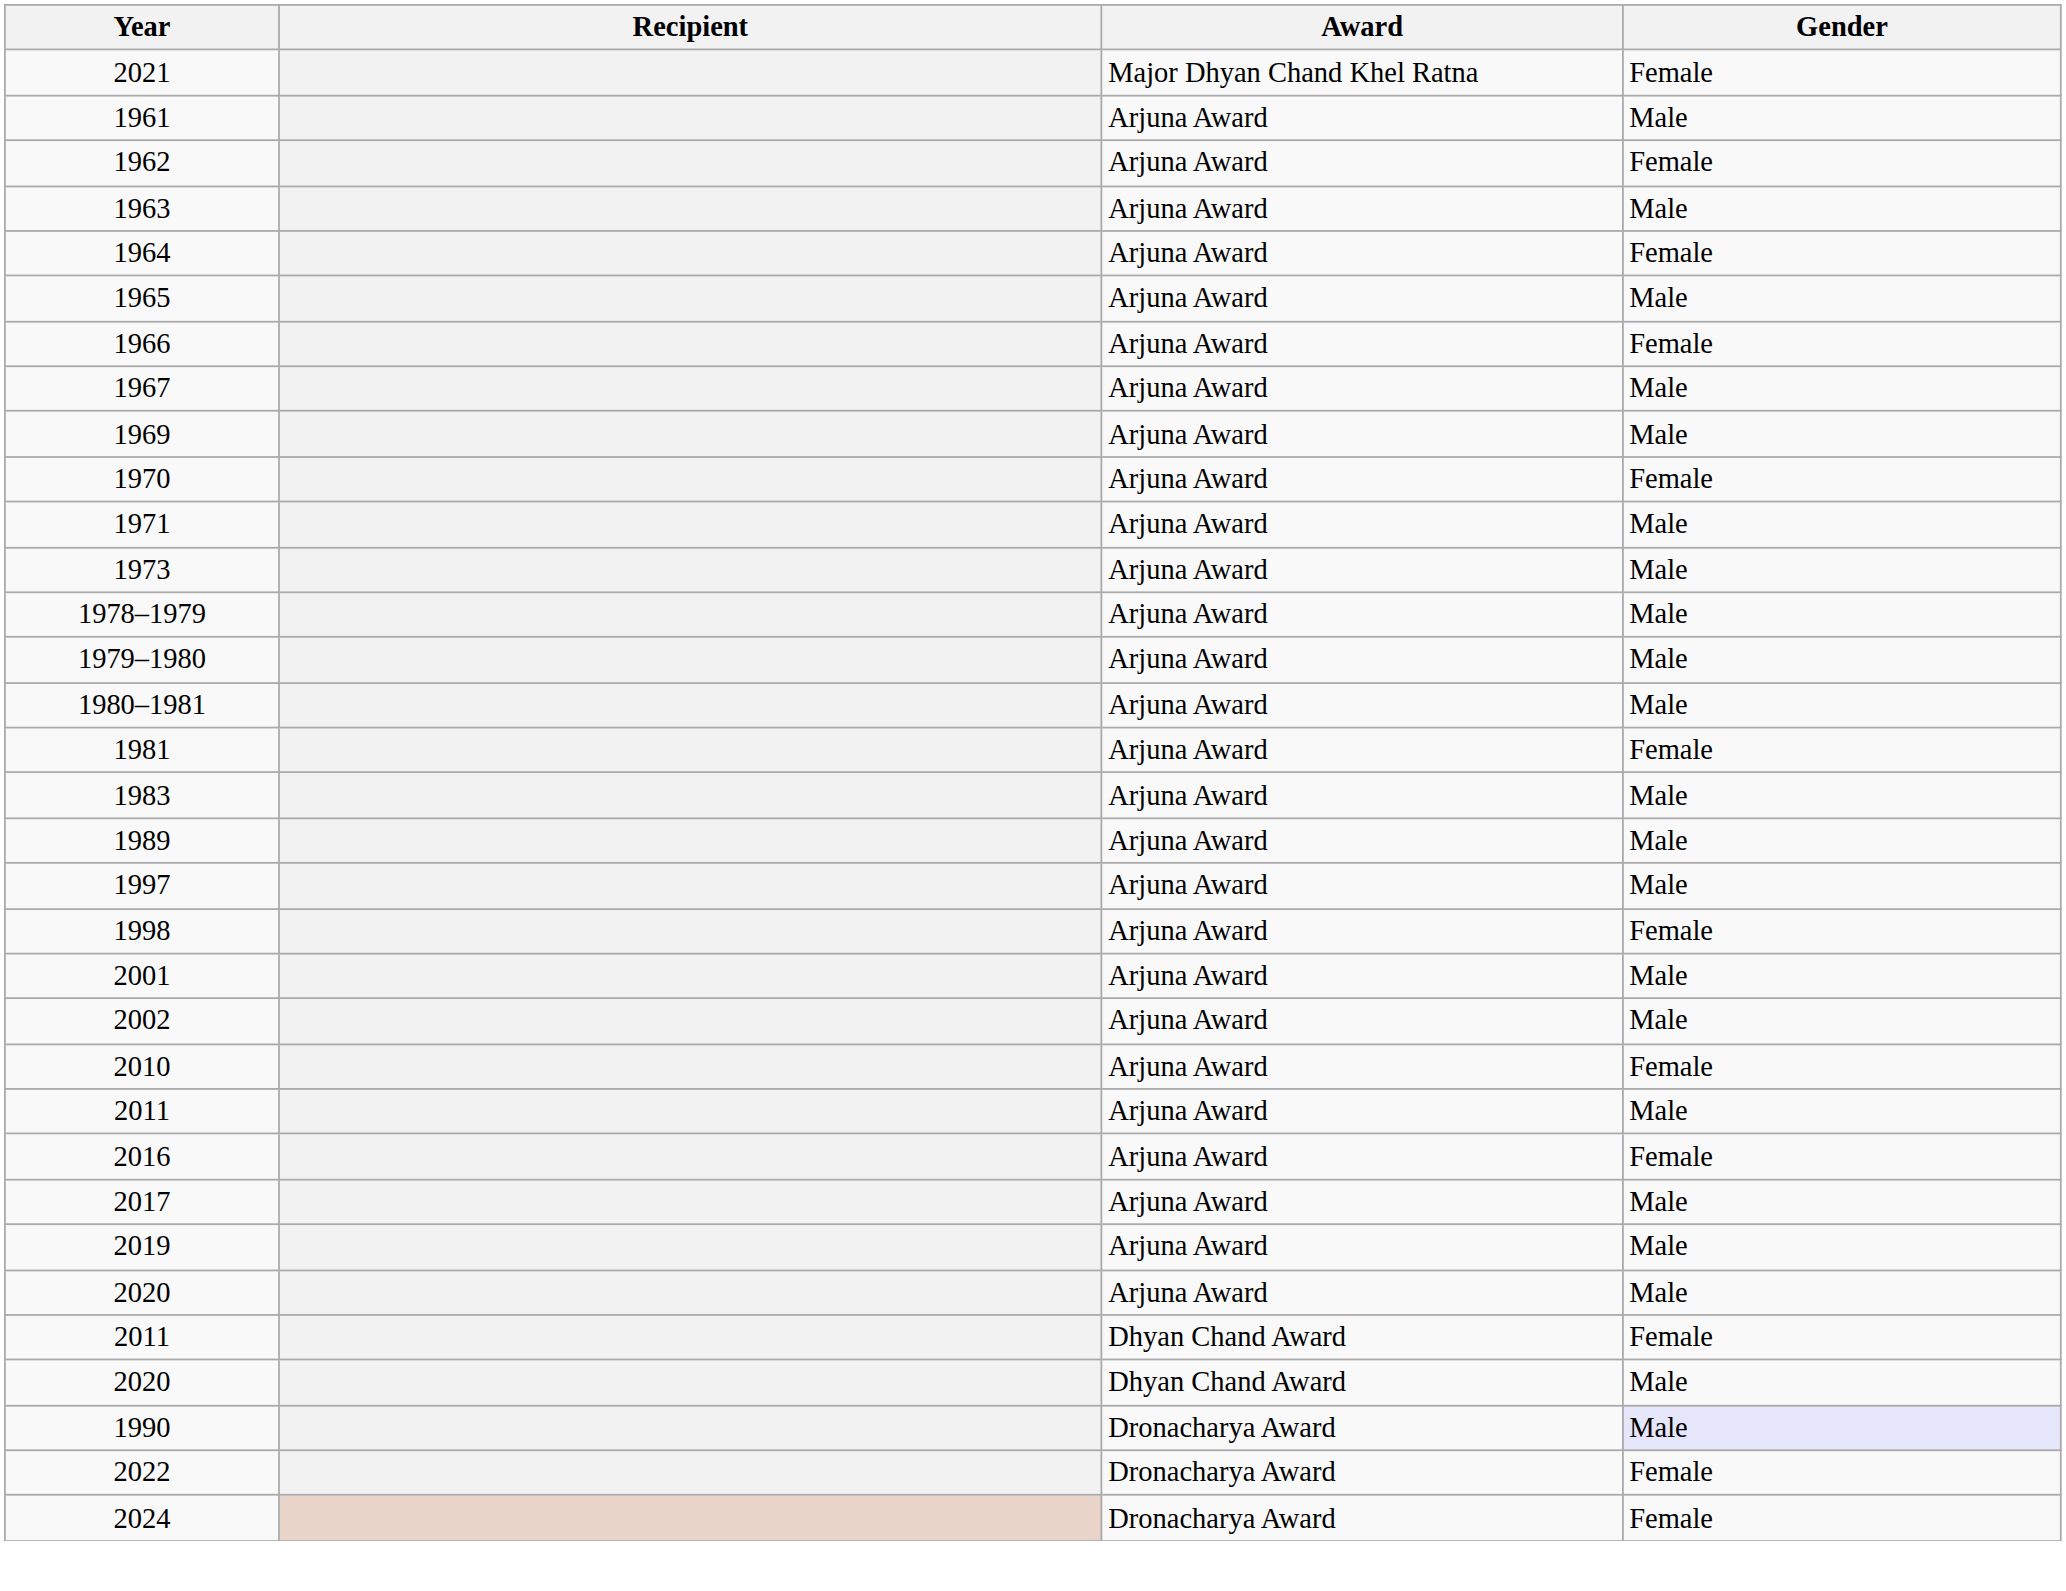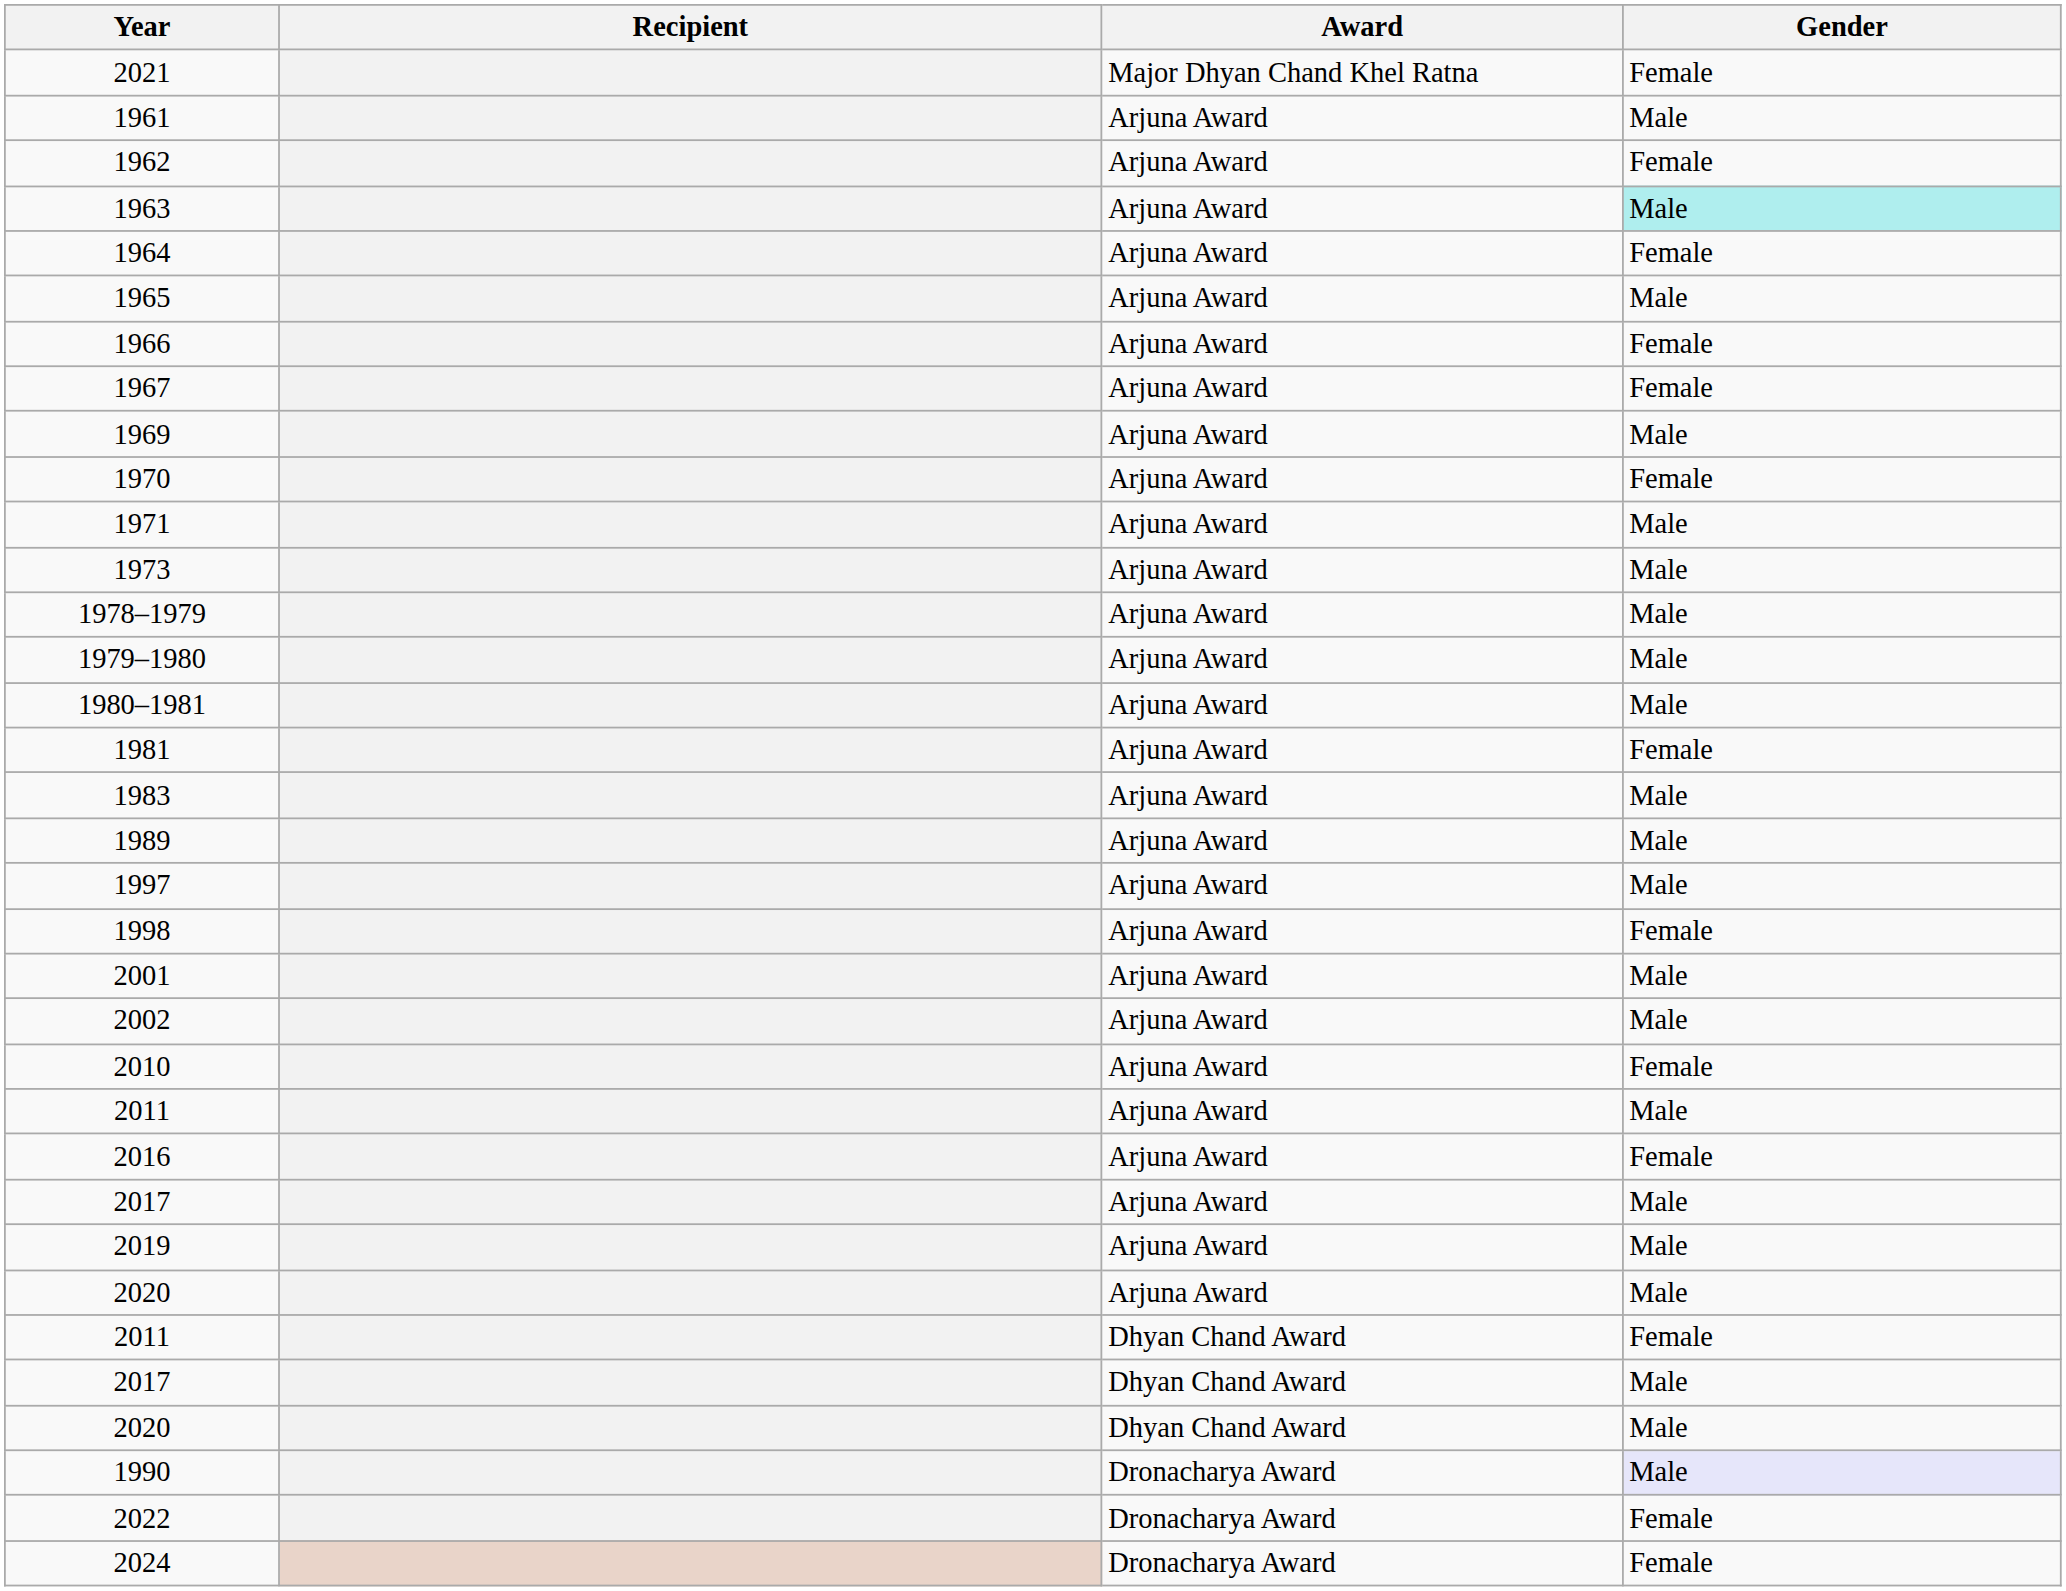1963 | Gender: no background -> paleturquoise background
1967 | Gender: Male -> Female
+ row: 2017 | Dhyan Chand Award | Male
